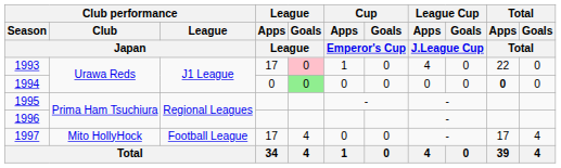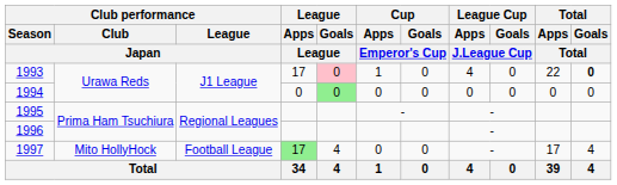1993 | Total / Goals / Total: normal -> bold
1994 | Total / Apps / Total: bold -> normal
1997 | League / Apps / League: no background -> lightgreen background
